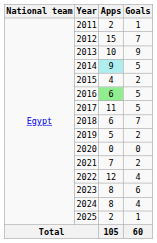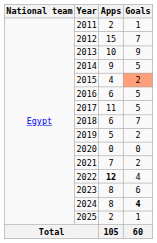2014 | Apps: paleturquoise background -> no background
2015 | Goals: no background -> lightsalmon background
2016 | Apps: lightgreen background -> no background
2022 | Apps: normal -> bold
2024 | Goals: normal -> bold
